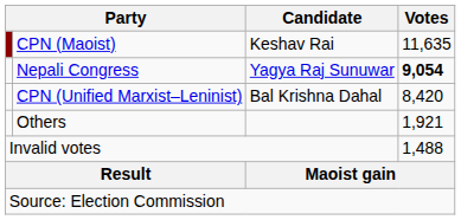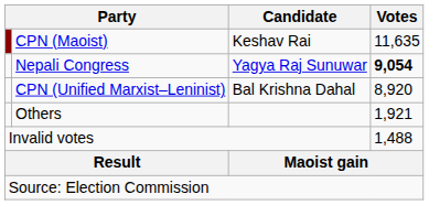CPN (Unified Marxist–Leninist) | Votes: 8,420 -> 8,920
